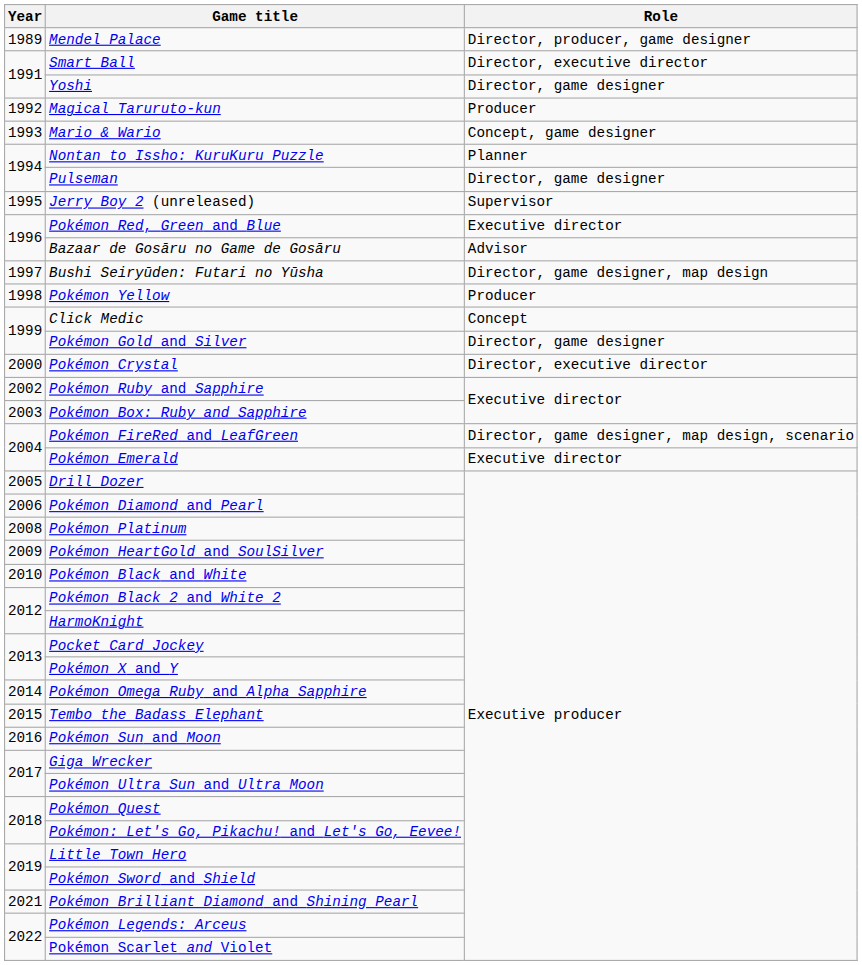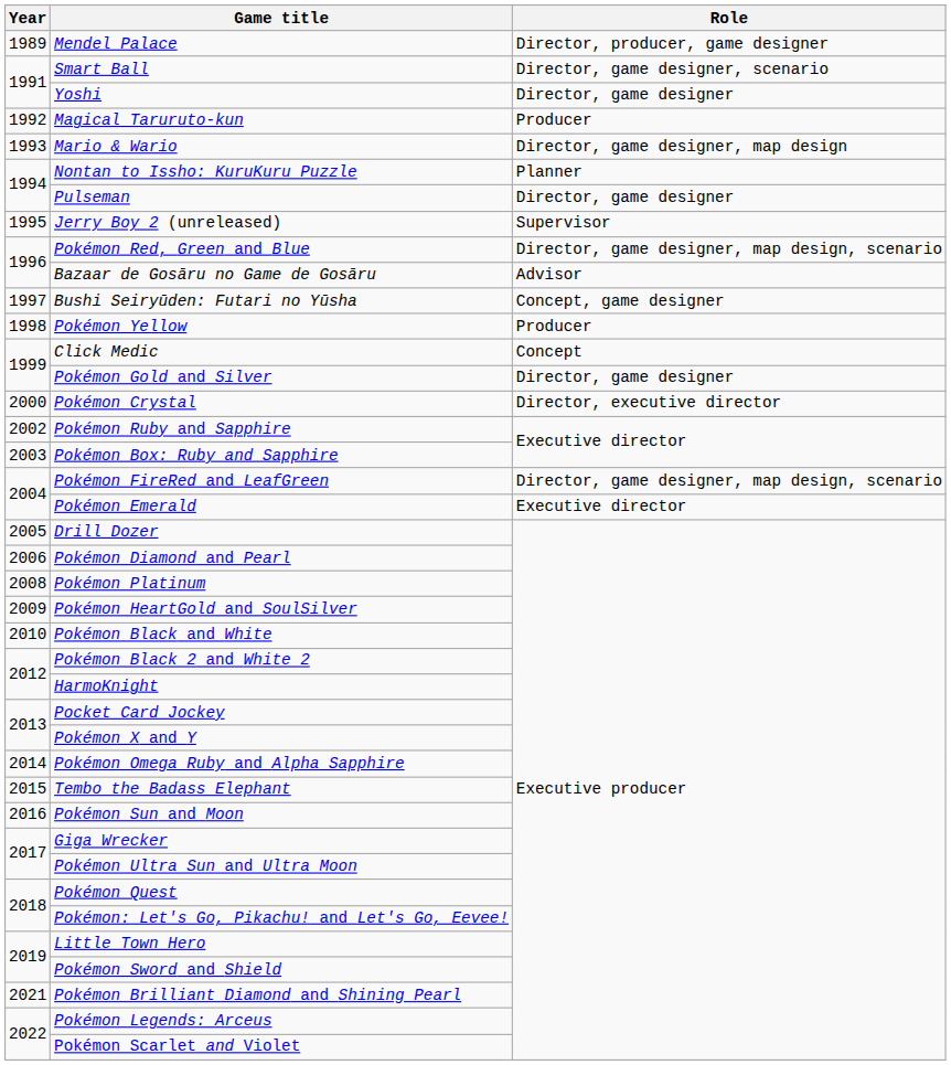Smart Ball | Role: Director, executive director -> Director, game designer, scenario
Mario & Wario | Role: Concept, game designer -> Director, game designer, map design
Pokémon Red, Green and Blue | Role: Executive director -> Director, game designer, map design, scenario
Bushi Seiryūden: Futari no Yūsha | Role: Director, game designer, map design -> Concept, game designer
